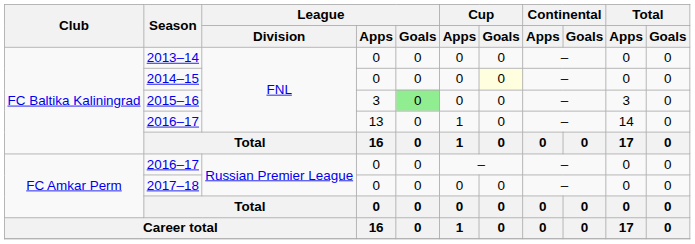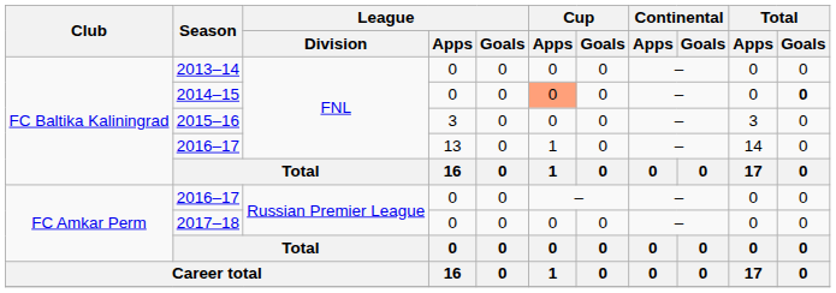2014–15 | Cup / Apps: no background -> lightsalmon background
2014–15 | Cup / Goals: lightyellow background -> no background
2014–15 | Total / Goals: normal -> bold
2015–16 | League / Goals: lightgreen background -> no background
